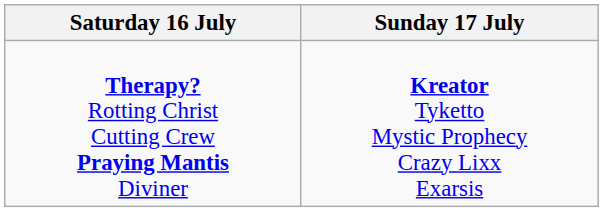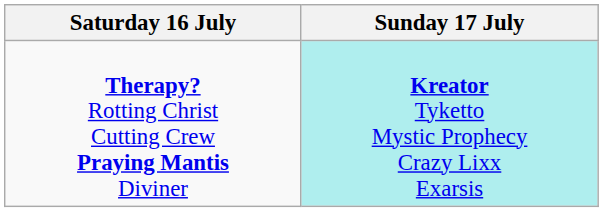Therapy? Rotting Christ Cutting Crew Praying Mantis Diviner | Sunday 17 July: no background -> paleturquoise background
